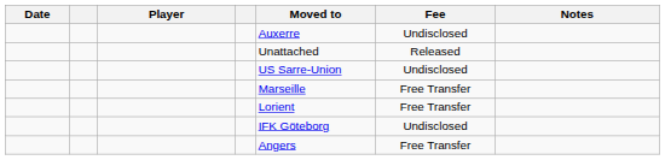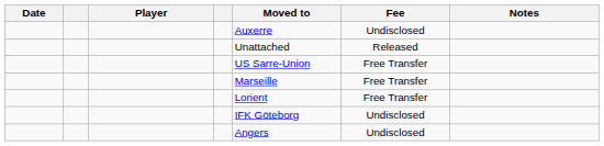row 4 | Fee: Undisclosed -> Free Transfer
row 8 | Fee: Free Transfer -> Undisclosed
